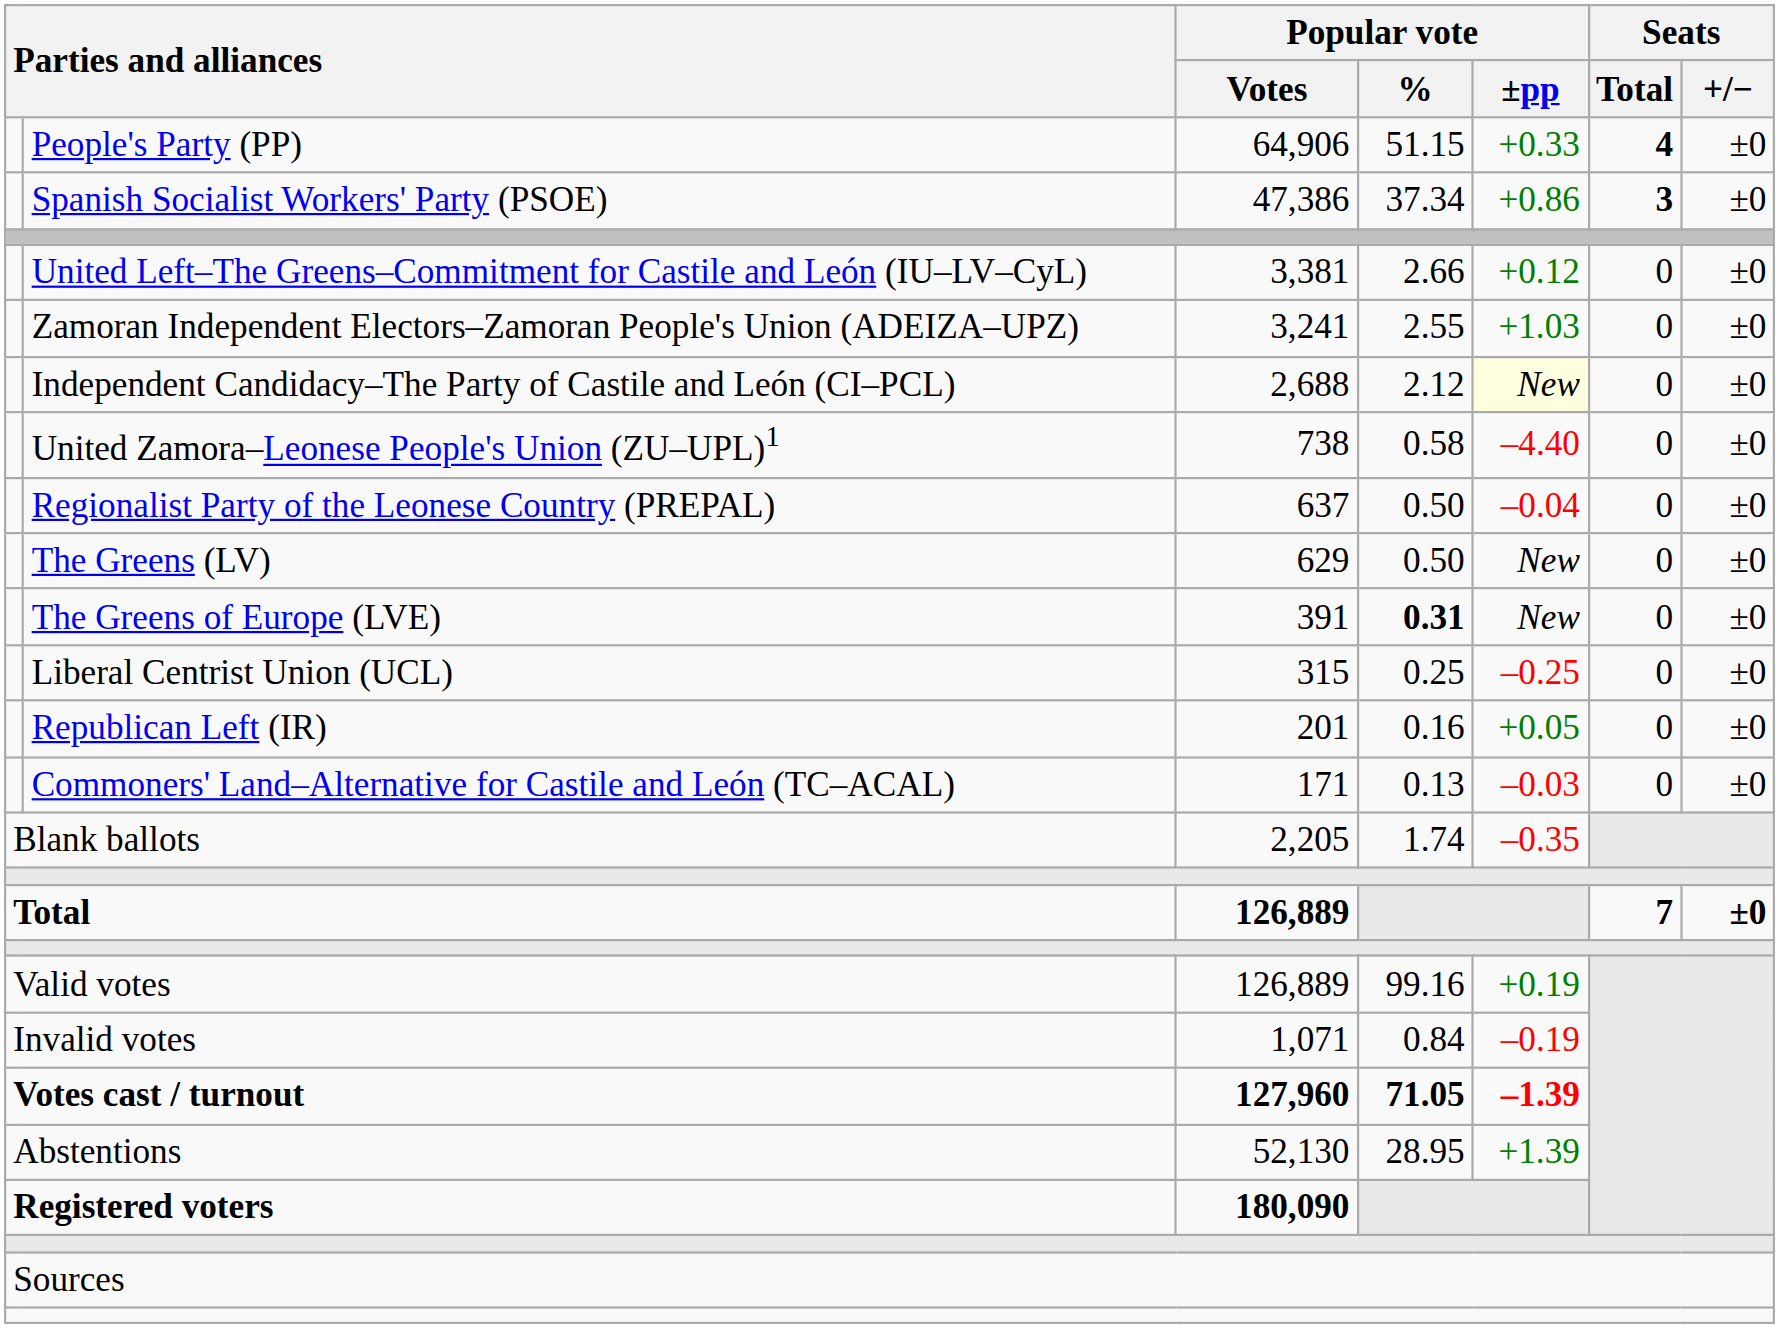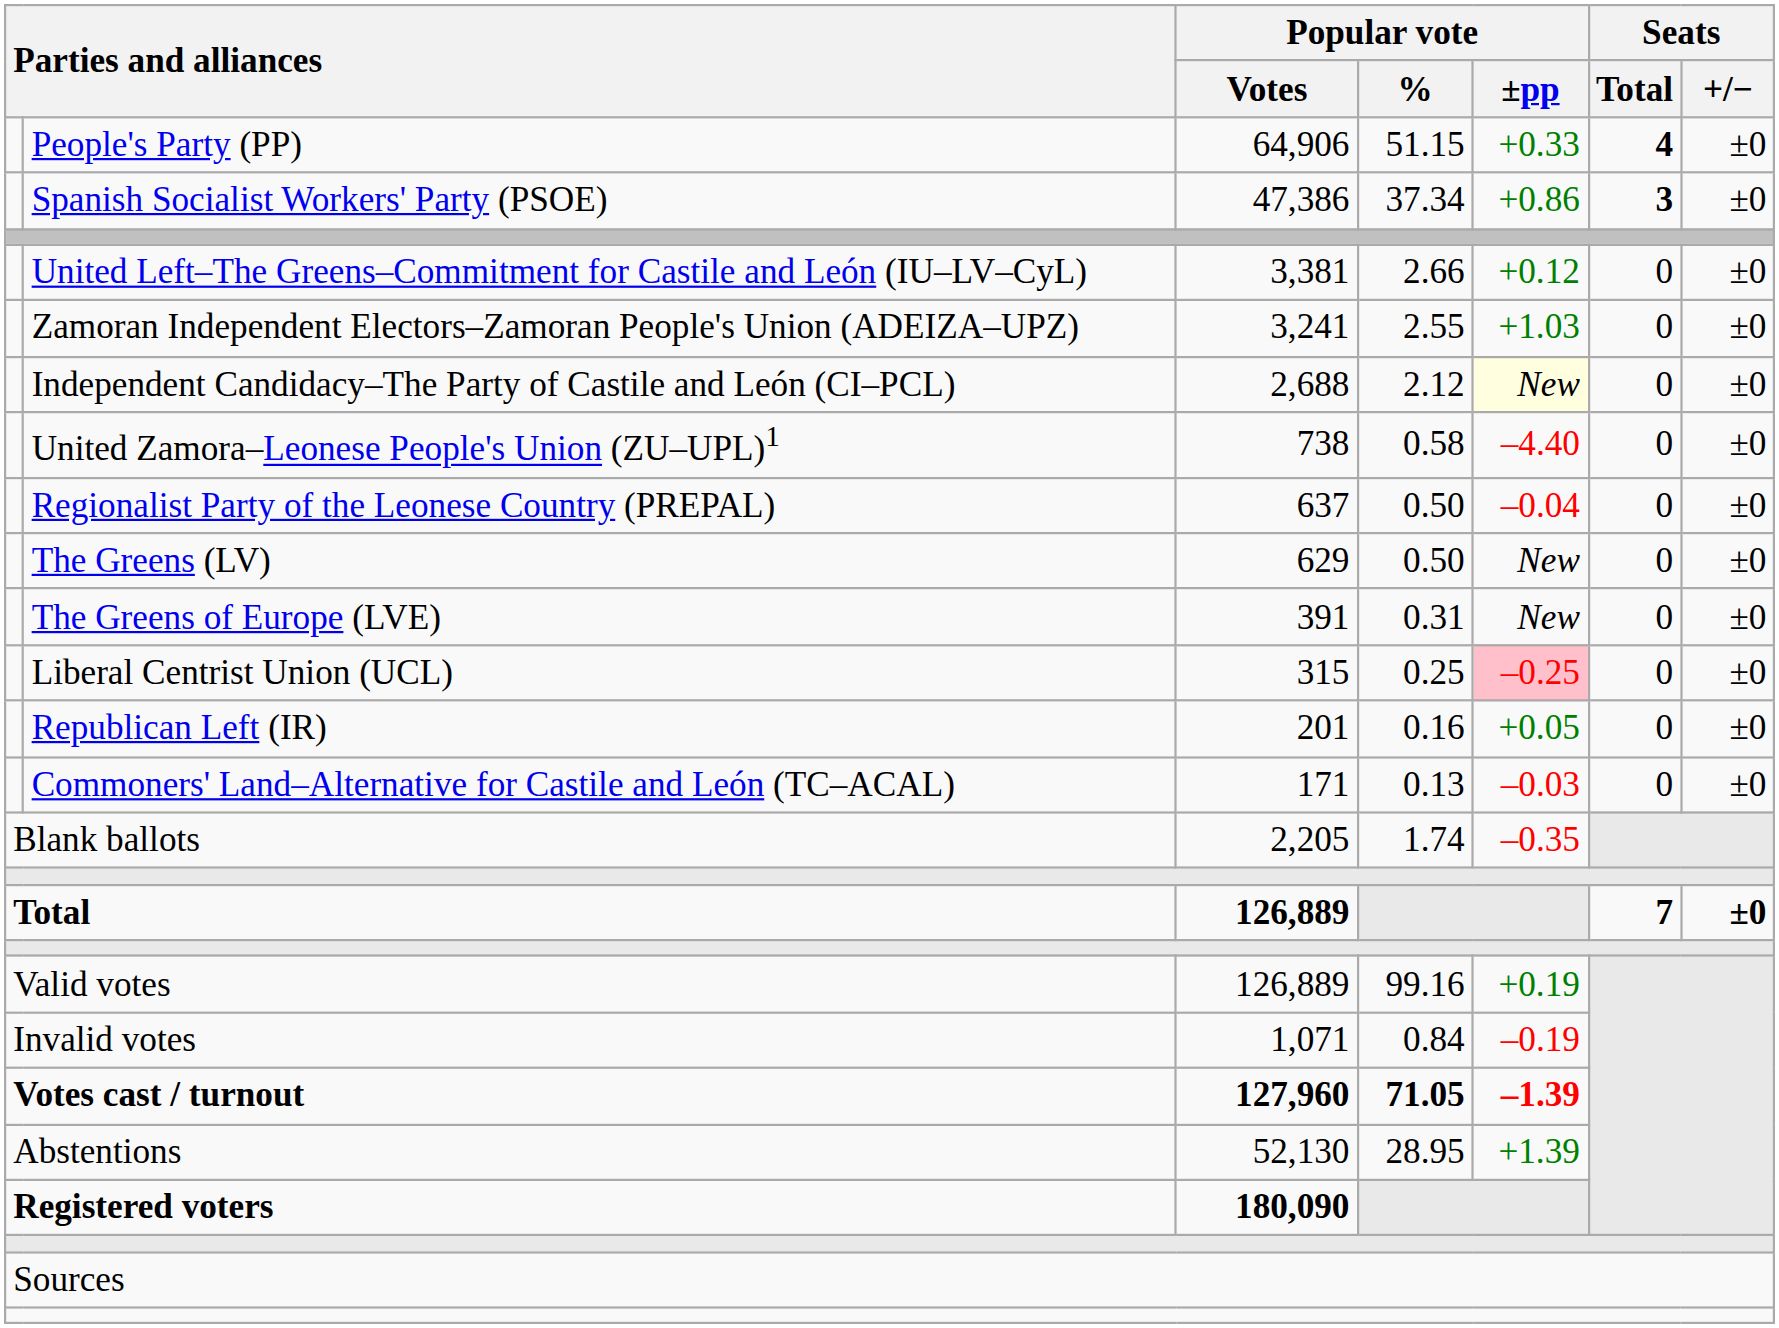The Greens of Europe (LVE) | Popular vote / %: bold -> normal
Liberal Centrist Union (UCL) | Popular vote / ±pp: no background -> pink background
